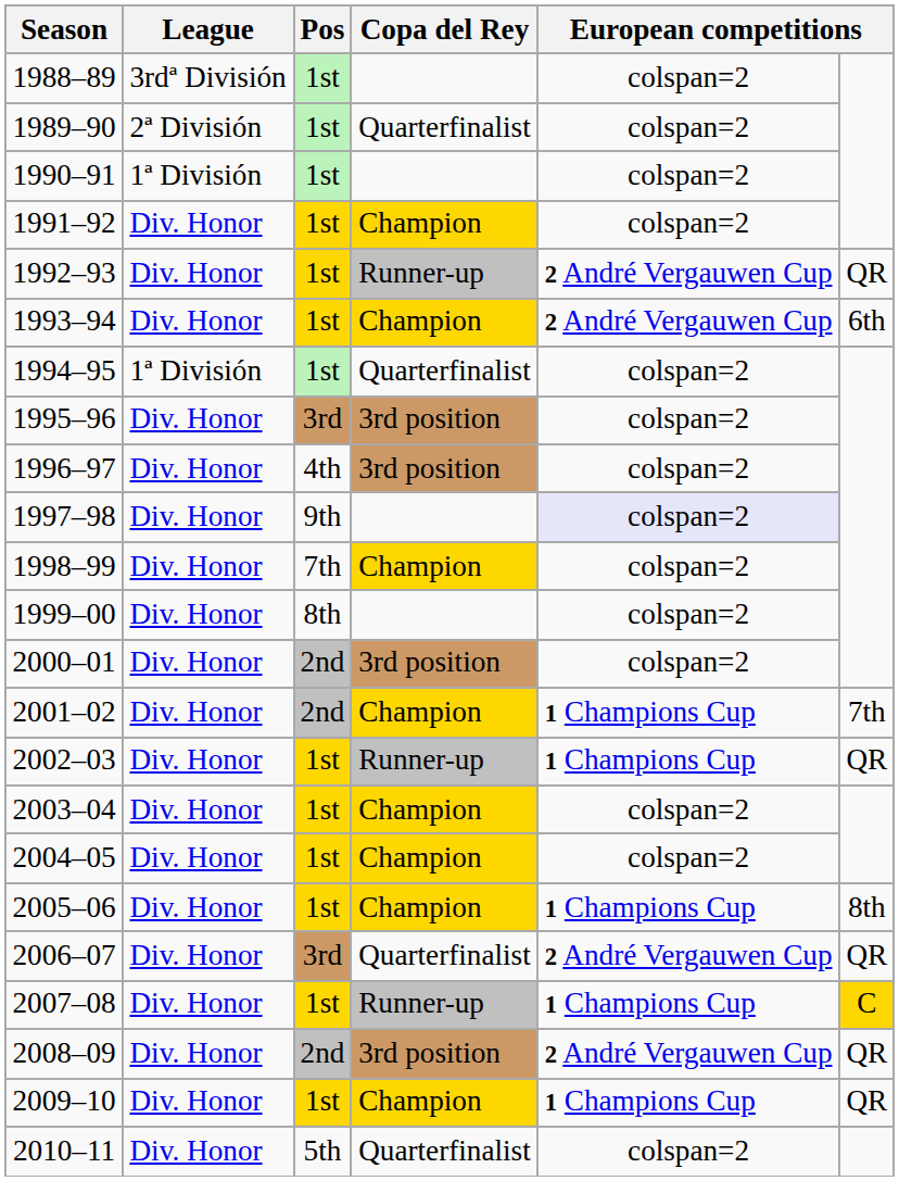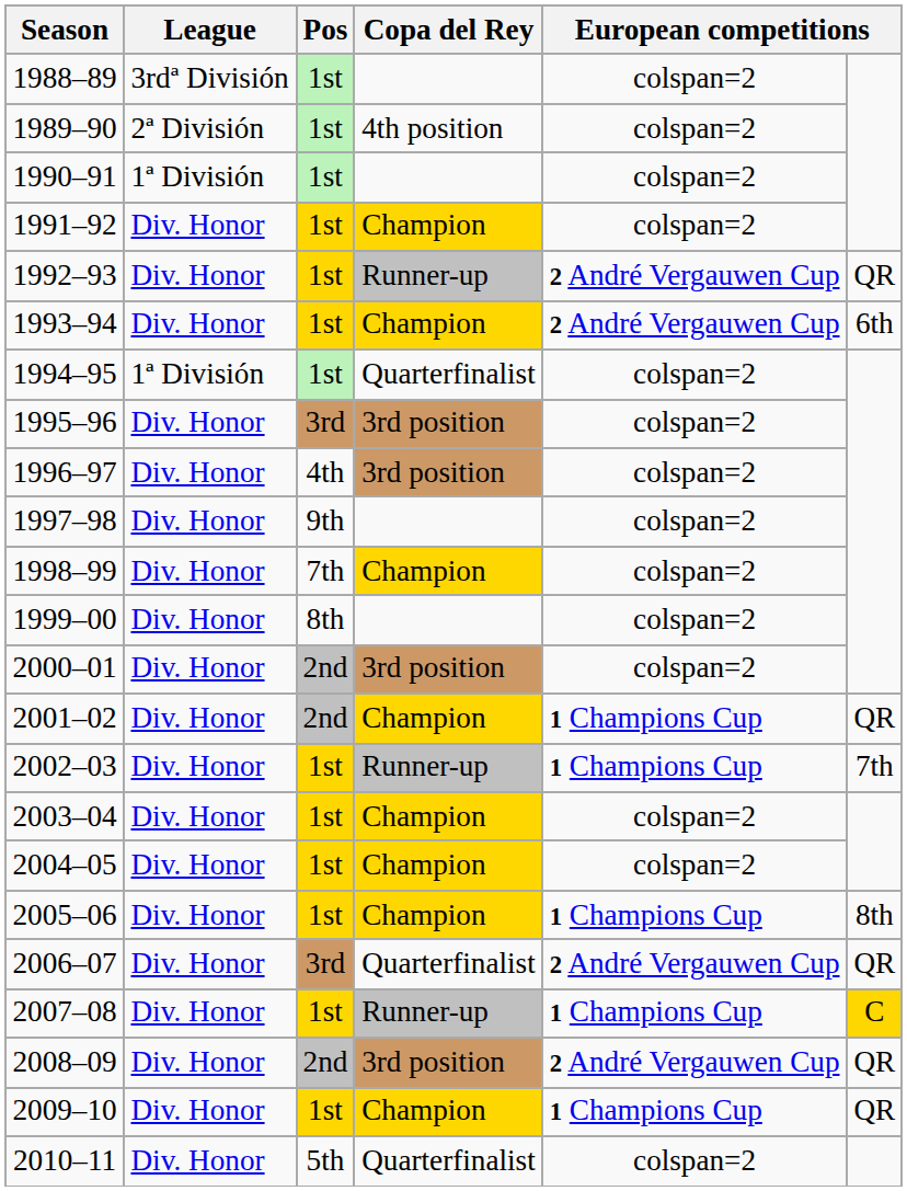1989–90 | Copa del Rey: Quarterfinalist -> 4th position
1997–98 | column 5: lavender background -> no background
2001–02 | column 6: 7th -> QR
2002–03 | column 6: QR -> 7th
